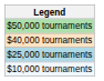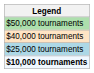row 5 | column 1: normal -> bold
